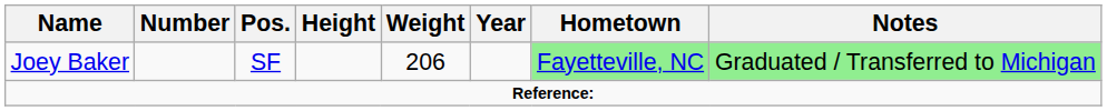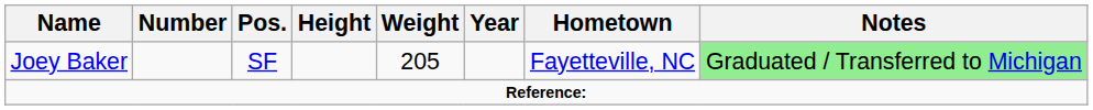Joey Baker | Weight: 206 -> 205
Joey Baker | Hometown: lightgreen background -> no background
